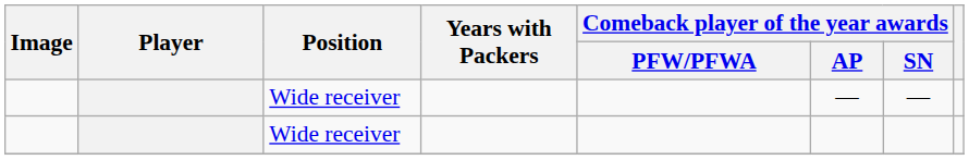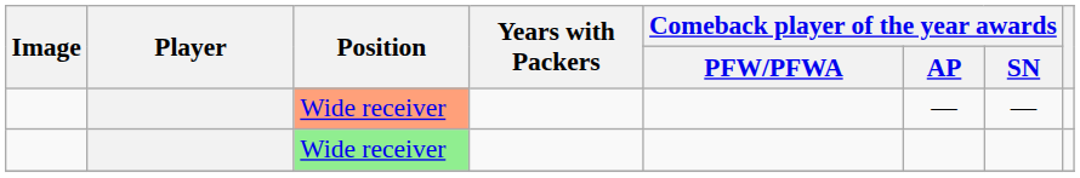row 3 | Position: no background -> lightsalmon background
row 4 | Position: no background -> lightgreen background
